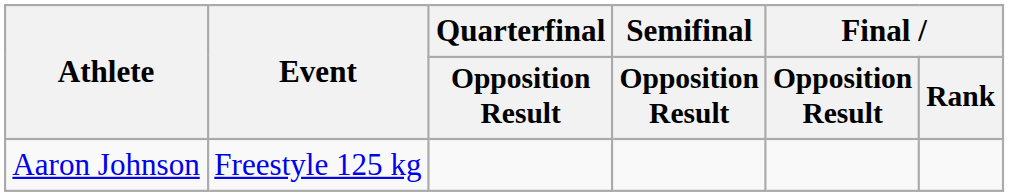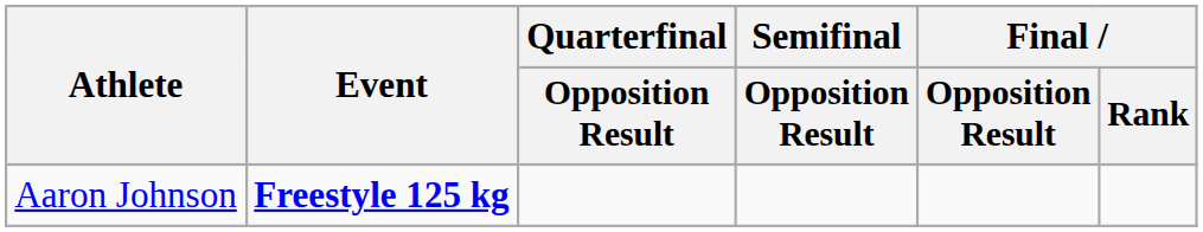Aaron Johnson | Event: normal -> bold
